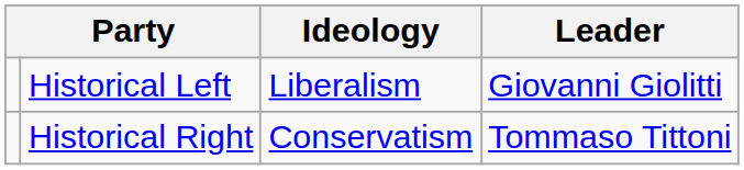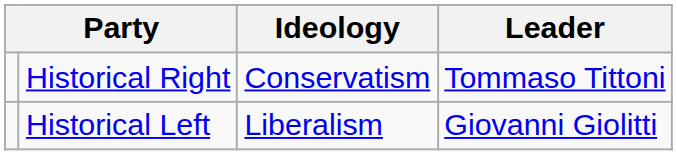rows swapped: Historical Left <-> Historical Right
